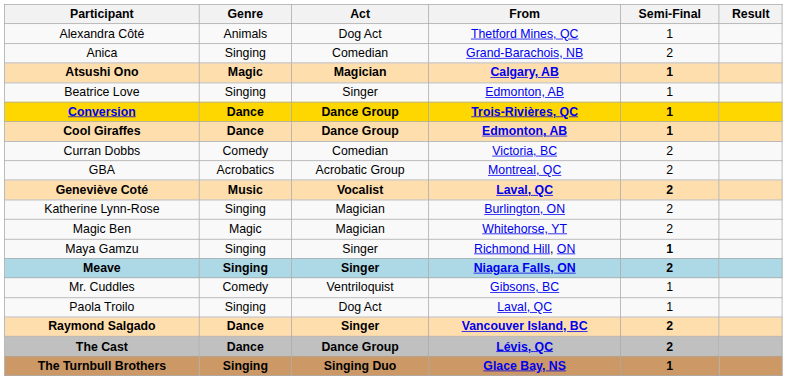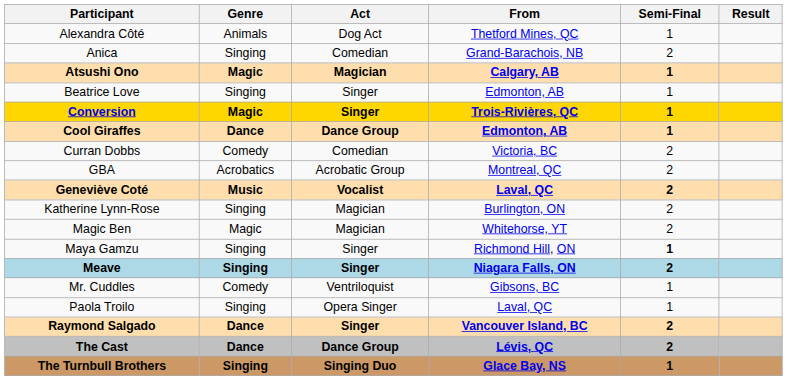Conversion | Genre: Dance -> Magic
Conversion | Act: Dance Group -> Singer
Paola Troilo | Act: Dog Act -> Opera Singer
